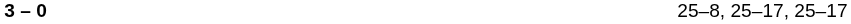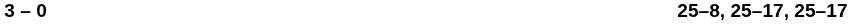row 1 | column 2: normal -> bold
